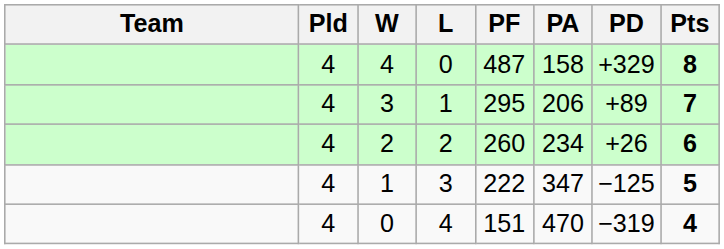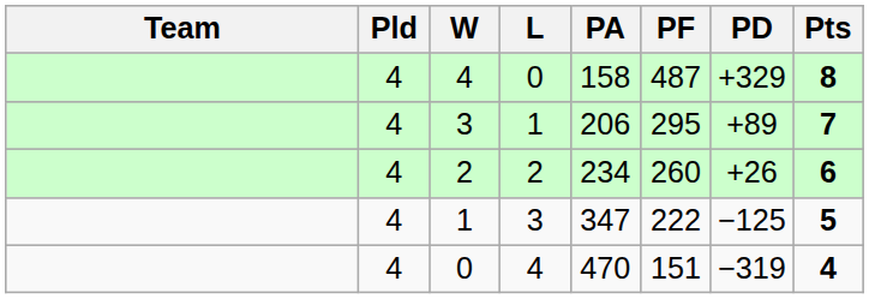columns swapped: PF <-> PA
